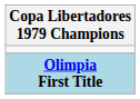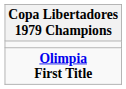row 3 | column 1: lightblue background -> no background
